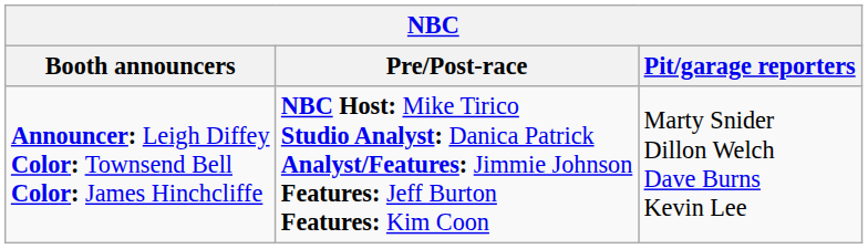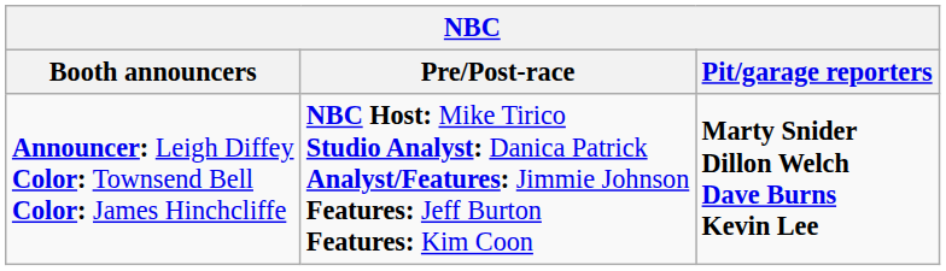row 3 | Pit/garage reporters: normal -> bold
